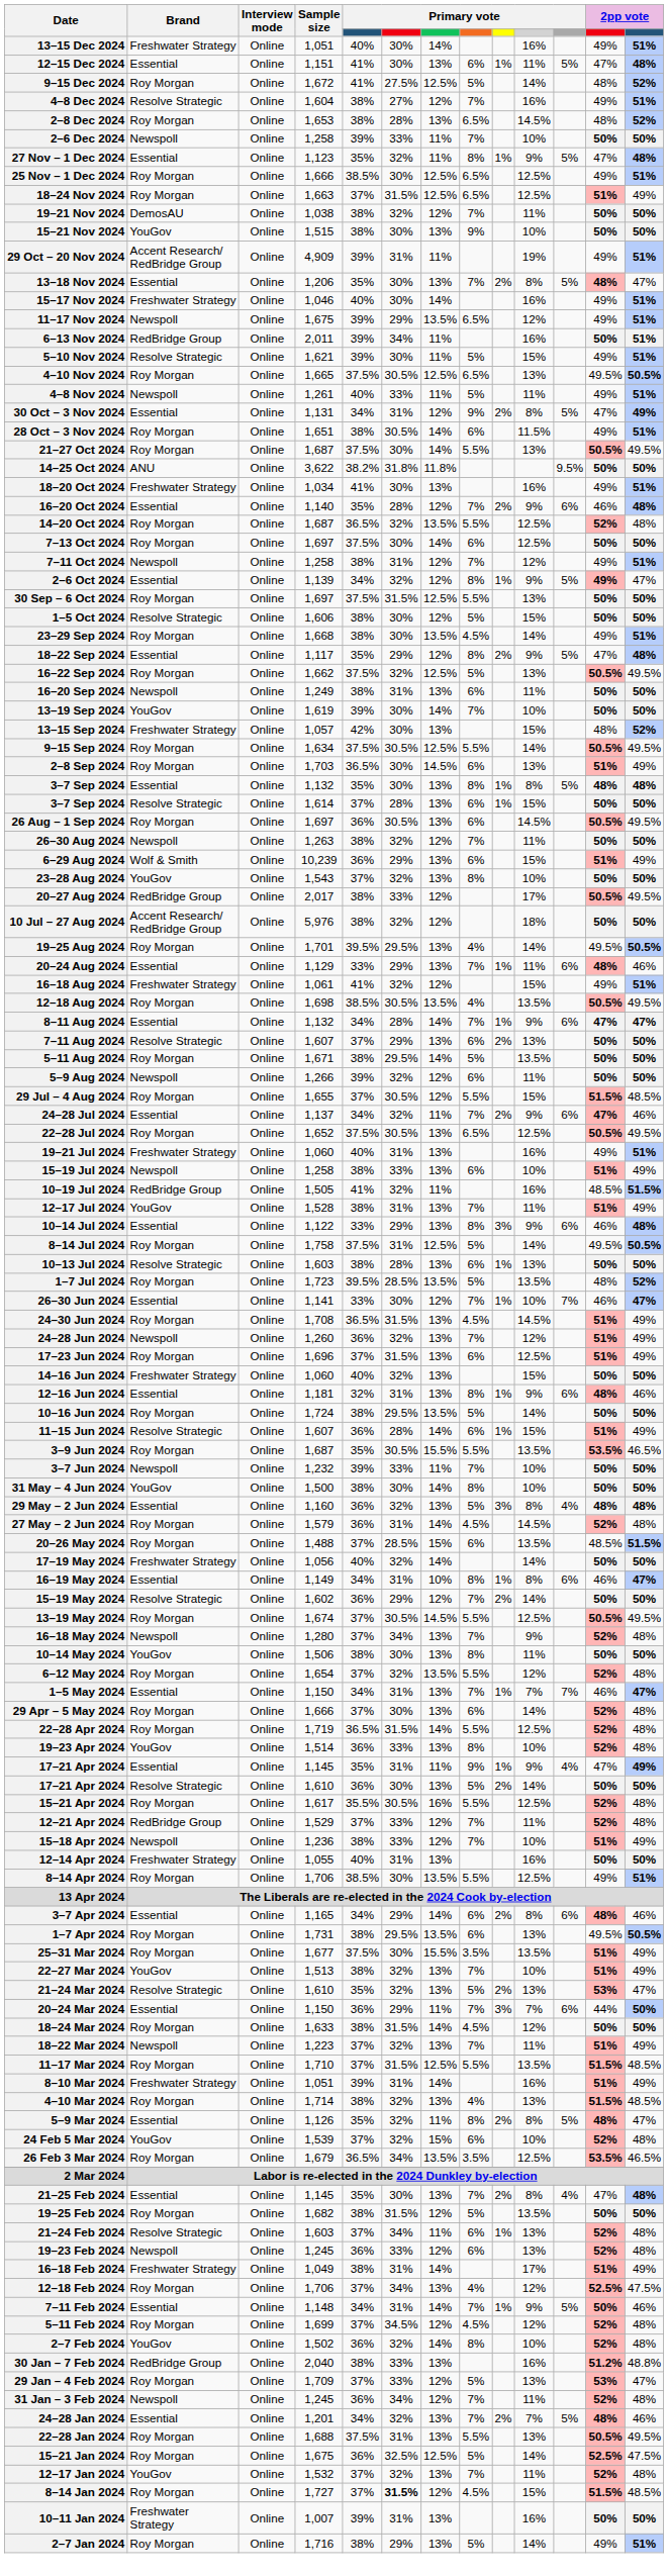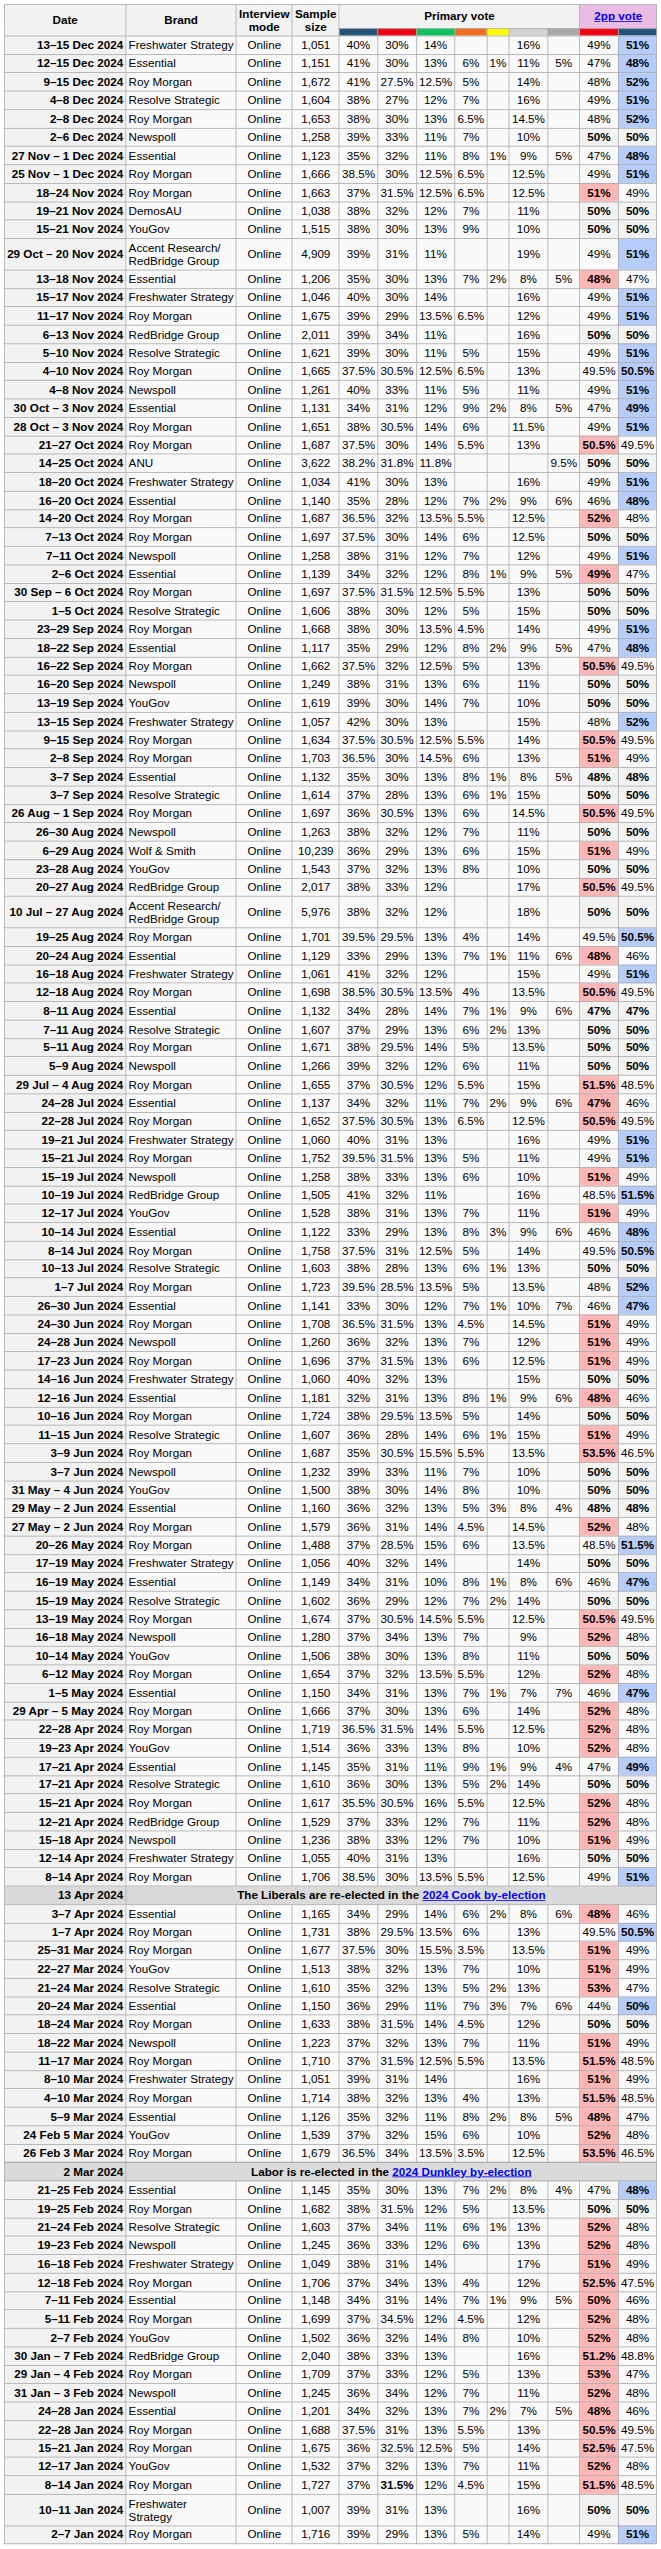2–8 Dec 2024 | column 6: 28% -> 30%
11–17 Nov 2024 | Brand: Newspoll -> Roy Morgan
6–13 Nov 2024 | column 13: 51% -> 50%
+ row: 15–21 Jul 2024 | Roy Morgan | Online | 1,752 | 39.5% | 31.5% | 13% | 5% | 11% | 49% | 51%
2–7 Jan 2024 | column 5: 38% -> 39%
